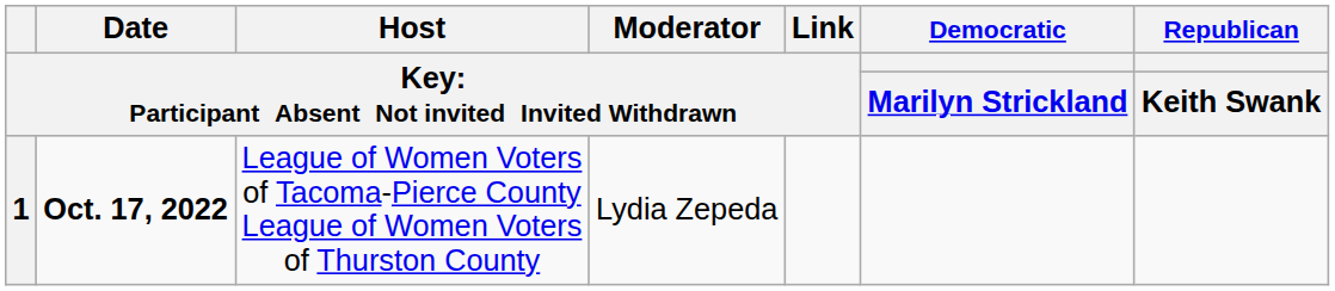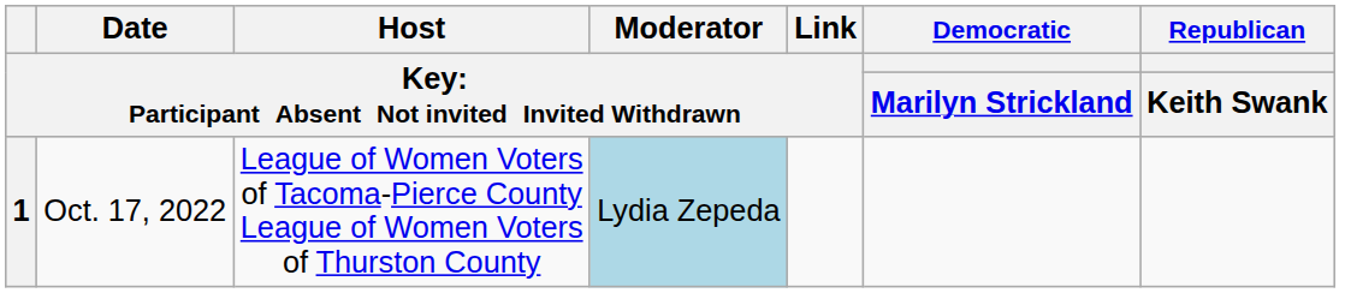1 | column 2: bold -> normal
1 | column 4: no background -> lightblue background
